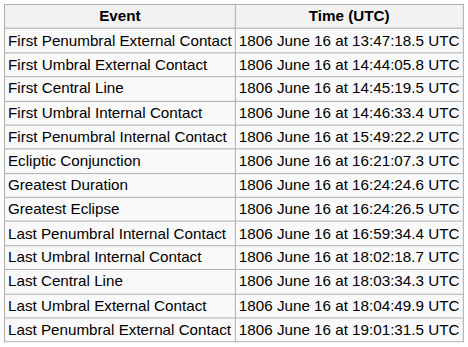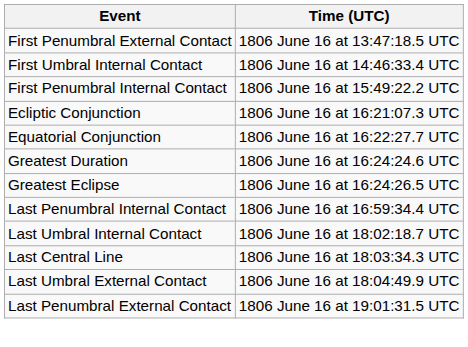- row: First Umbral External Contact | 1806 June 16 at 14:44:05.8 UTC
- row: First Central Line | 1806 June 16 at 14:45:19.5 UTC
+ row: Equatorial Conjunction | 1806 June 16 at 16:22:27.7 UTC
